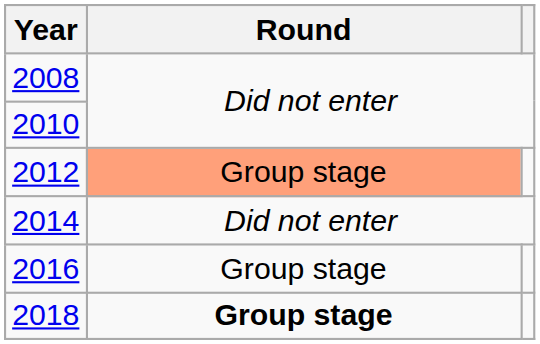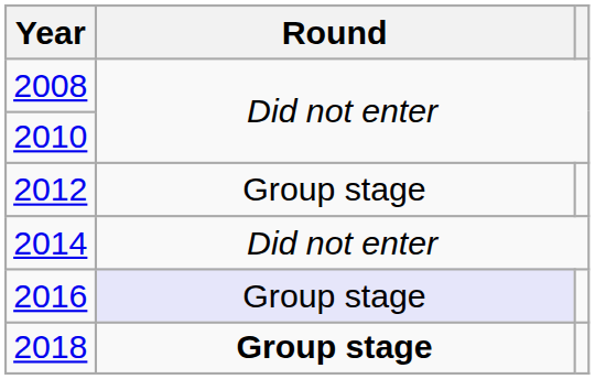2012 | Round: lightsalmon background -> no background
2016 | Round: no background -> lavender background
